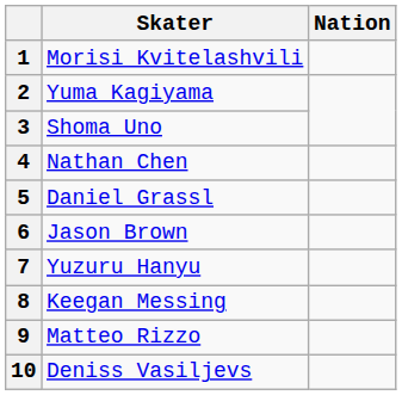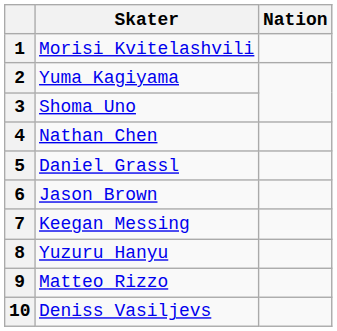7 | Skater: Yuzuru Hanyu -> Keegan Messing
8 | Skater: Keegan Messing -> Yuzuru Hanyu
